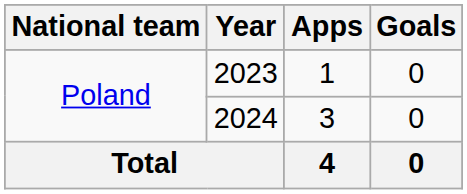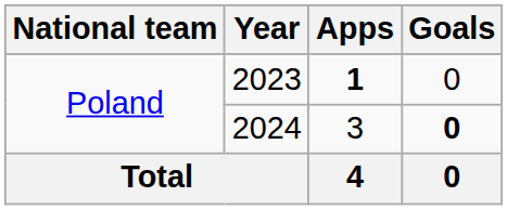2023 | Apps: normal -> bold
2024 | Goals: normal -> bold
